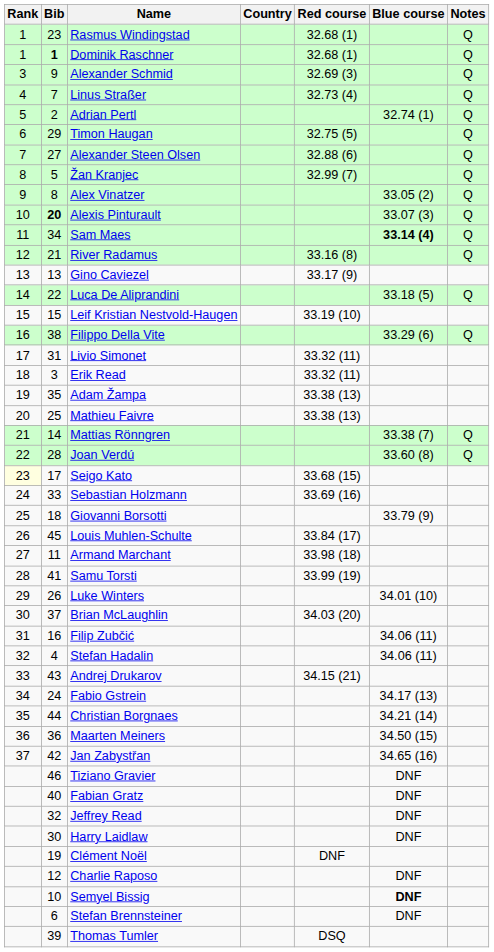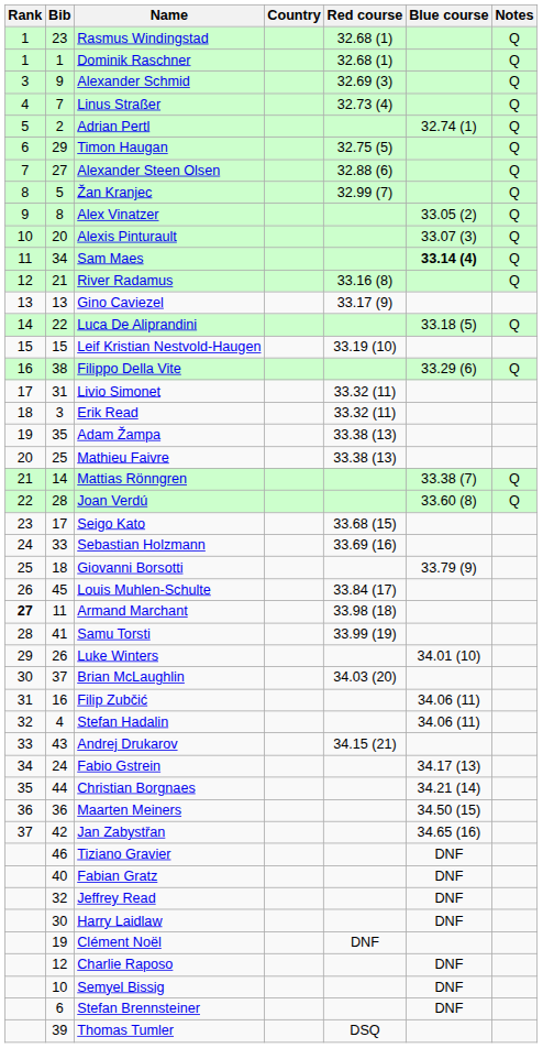Dominik Raschner | Bib: bold -> normal
Alexis Pinturault | Bib: bold -> normal
Seigo Kato | Rank: lightyellow background -> no background
Armand Marchant | Rank: normal -> bold
Semyel Bissig | Blue course: bold -> normal
